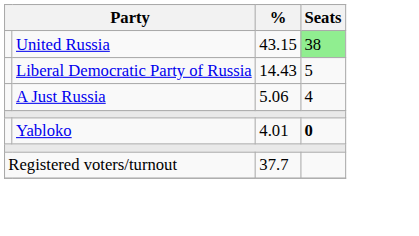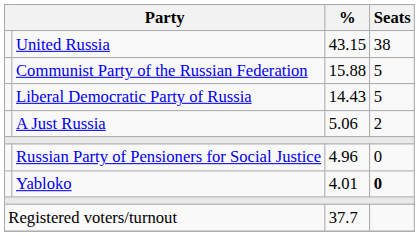United Russia | Seats: lightgreen background -> no background
+ row: Communist Party of the Russian Federation | 15.88 | 5
A Just Russia | Seats: 4 -> 2
+ row: Russian Party of Pensioners for Social Justice | 4.96 | 0
